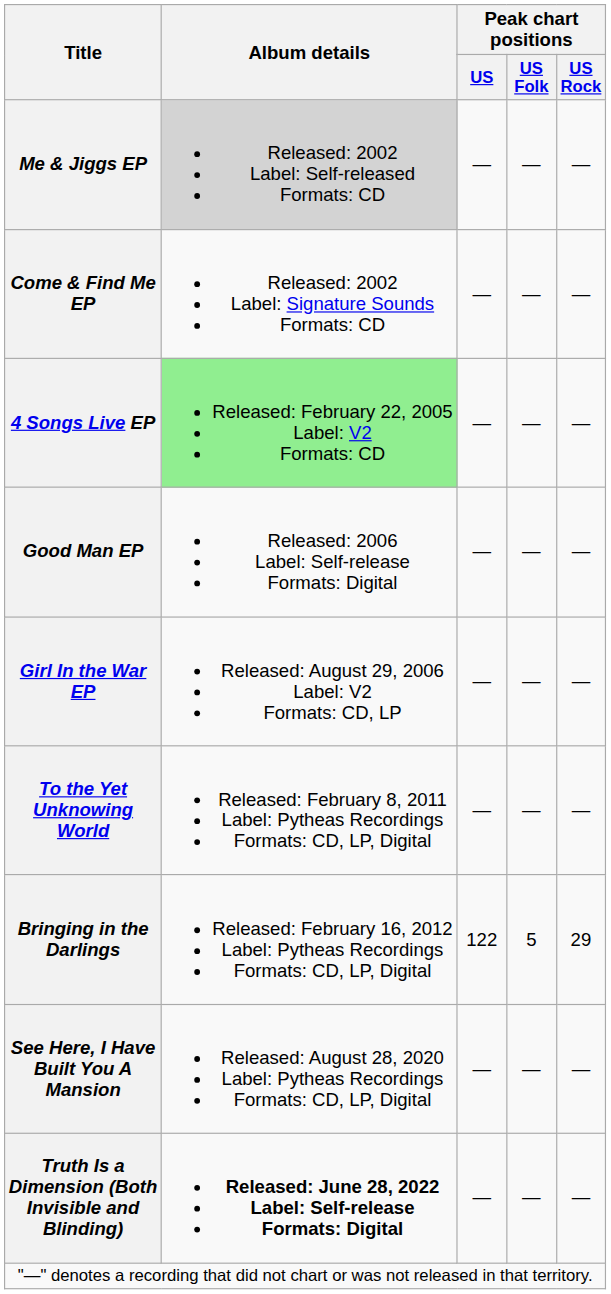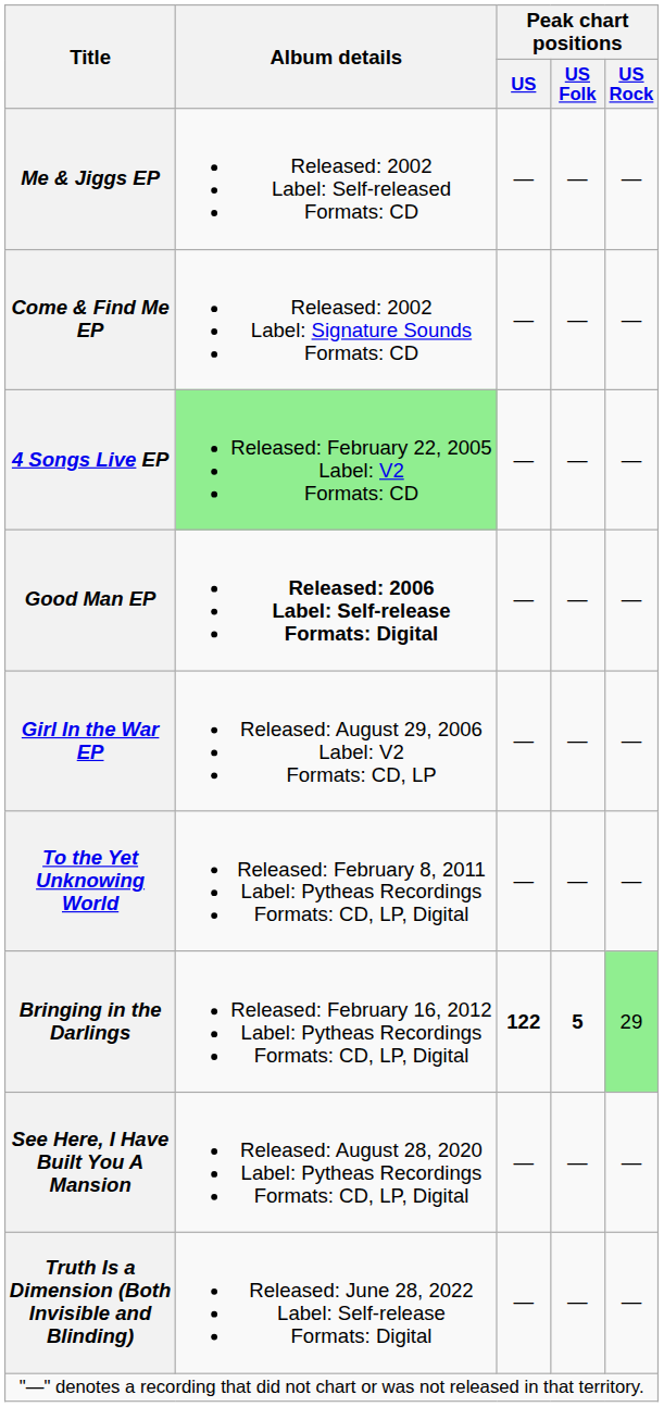Me & Jiggs EP | Album details: lightgrey background -> no background
Good Man EP | Album details: normal -> bold
Bringing in the Darlings | Peak chart positions / US: normal -> bold
Bringing in the Darlings | Peak chart positions / US Folk: normal -> bold
Bringing in the Darlings | Peak chart positions / US Rock: no background -> lightgreen background
Truth Is a Dimension (Both Invisible and Blinding) | Album details: bold -> normal
